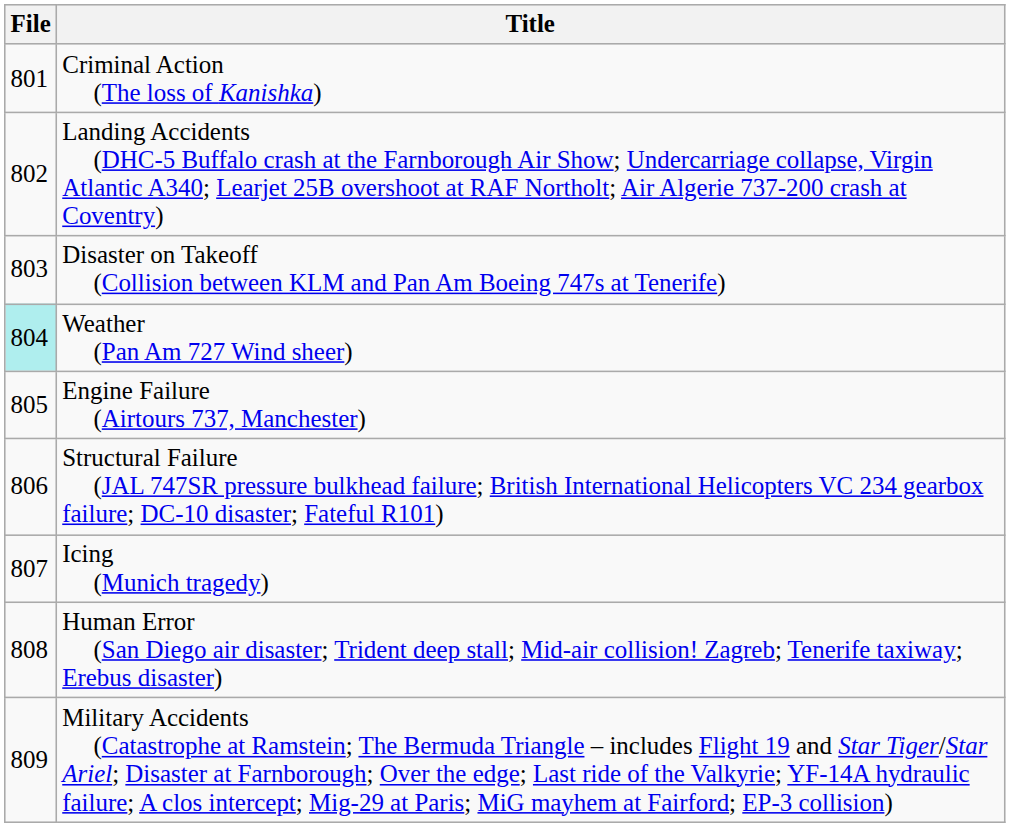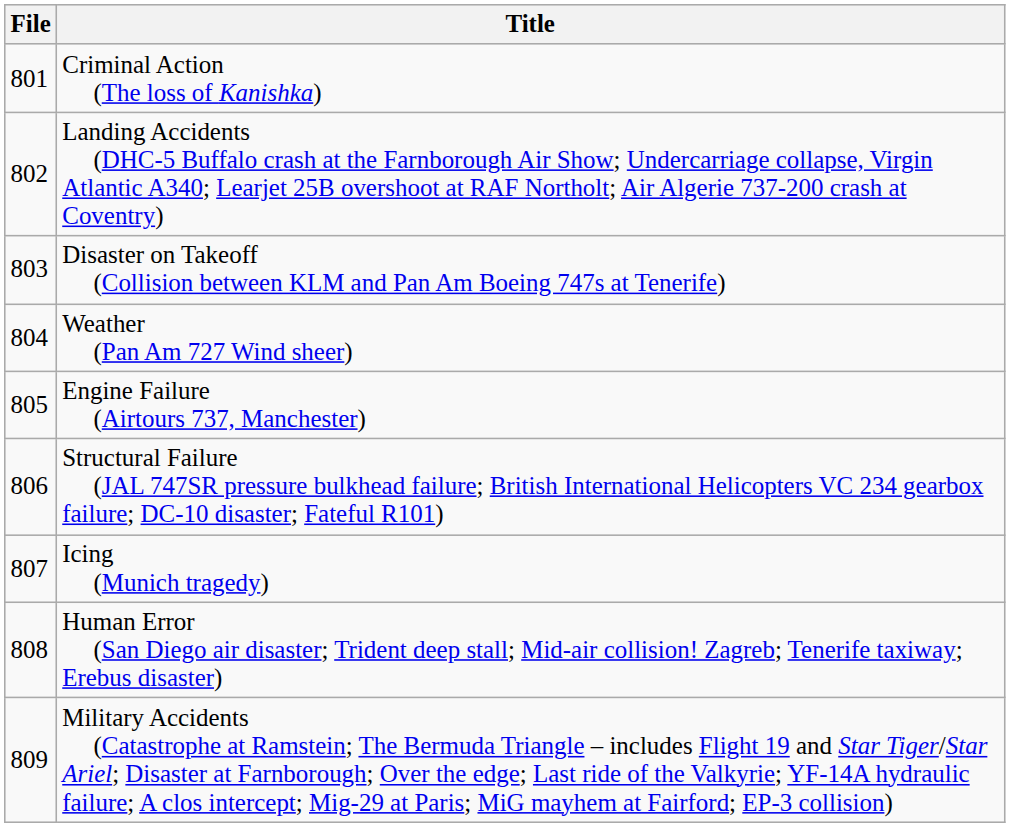Weather (Pan Am 727 Wind sheer) | File: paleturquoise background -> no background
